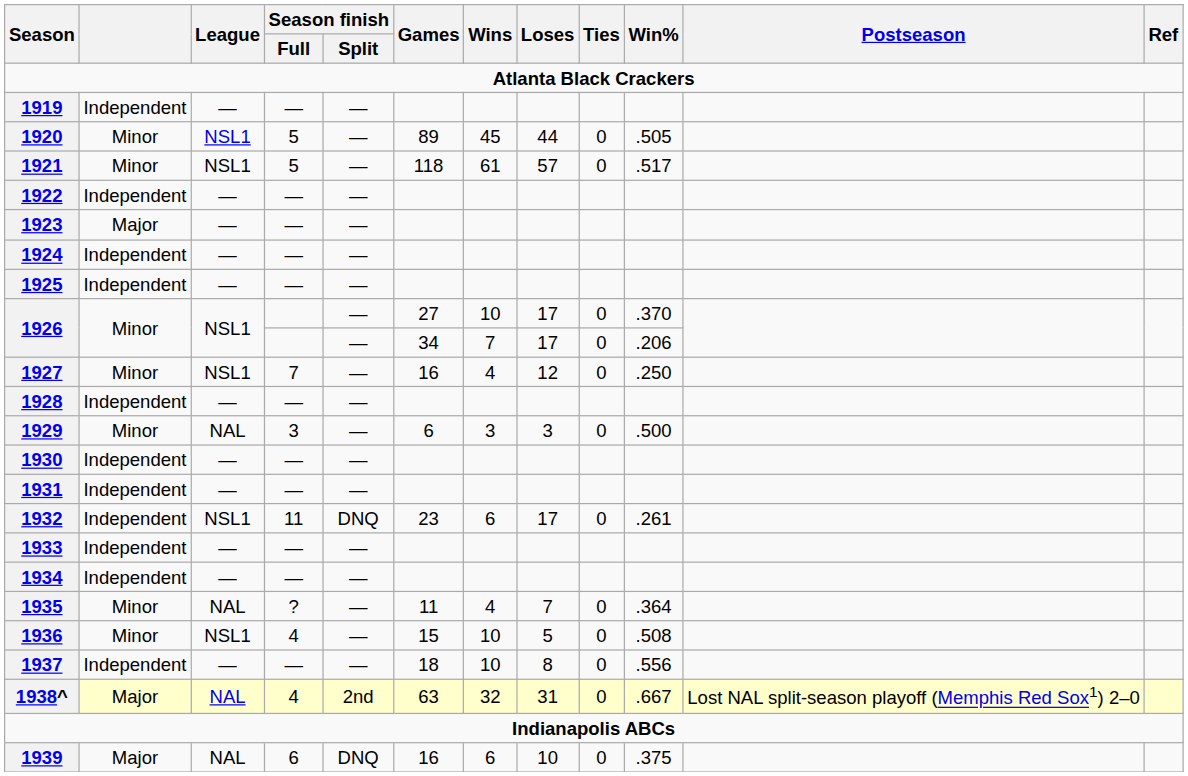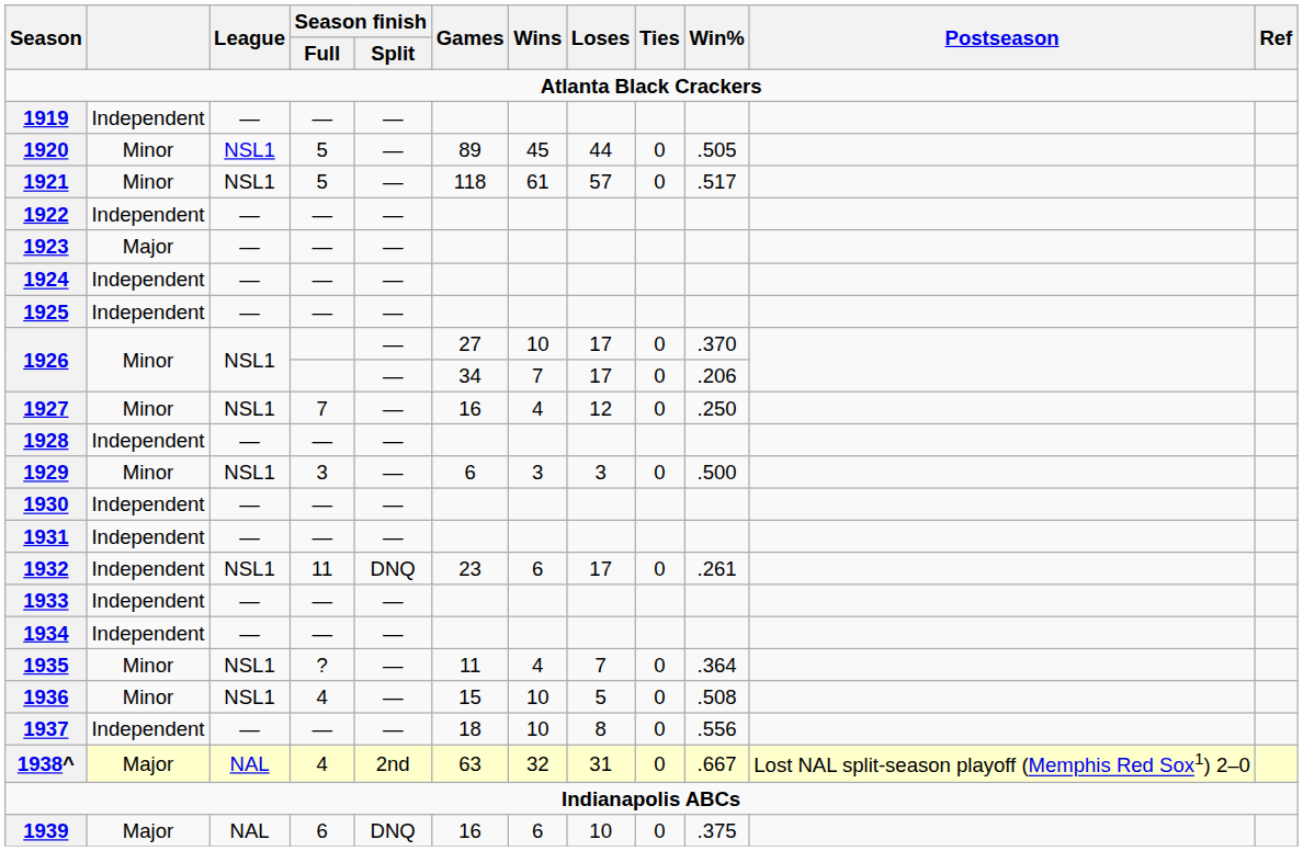1929 | League: NAL -> NSL1
1935 | League: NAL -> NSL1
